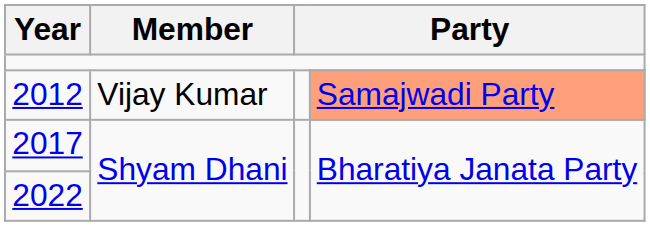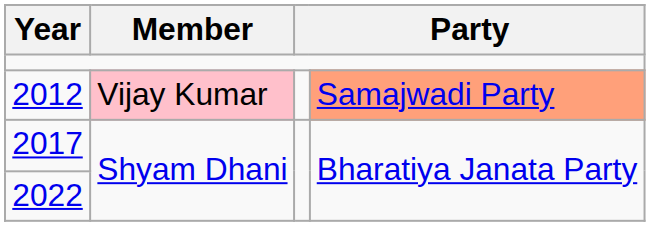2012 | Member: no background -> pink background
